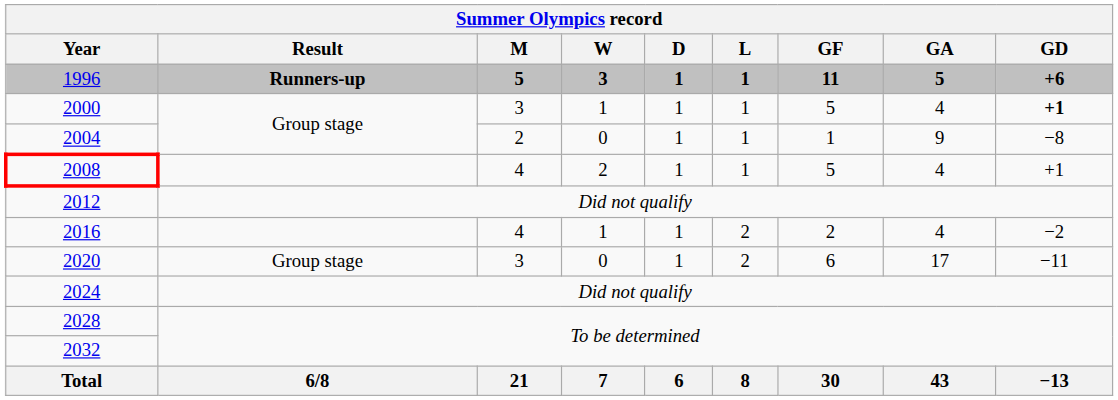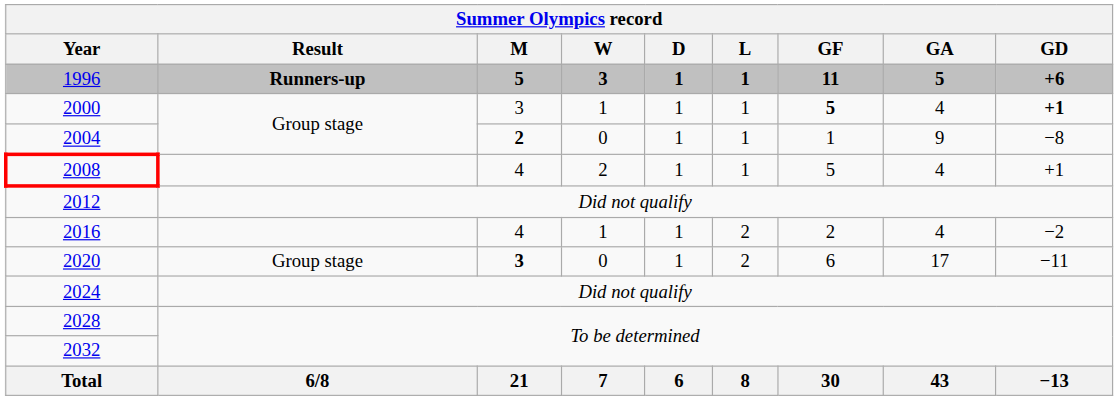2000 | GF: normal -> bold
2004 | M: normal -> bold
2020 | M: normal -> bold
